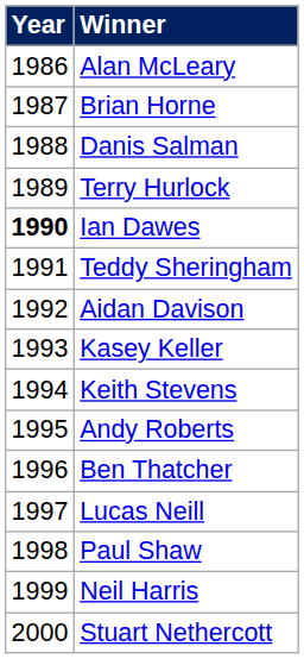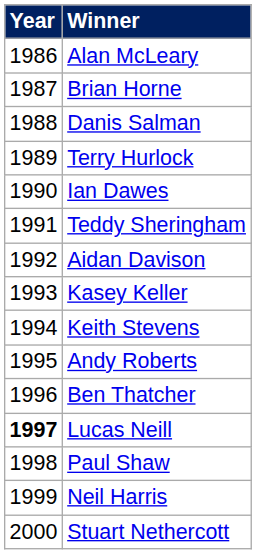Ian Dawes | Year: bold -> normal
Lucas Neill | Year: normal -> bold
